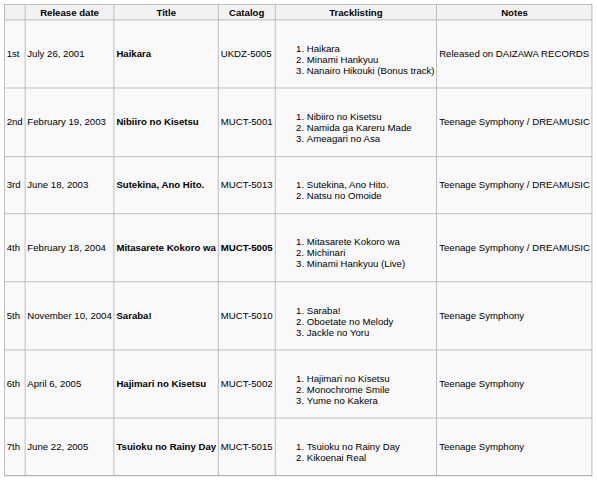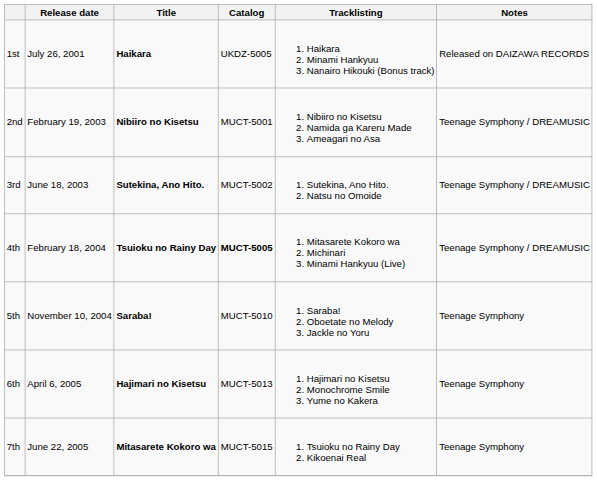3rd | Catalog: MUCT-5013 -> MUCT-5002
4th | Title: Mitasarete Kokoro wa -> Tsuioku no Rainy Day
6th | Catalog: MUCT-5002 -> MUCT-5013
7th | Title: Tsuioku no Rainy Day -> Mitasarete Kokoro wa
